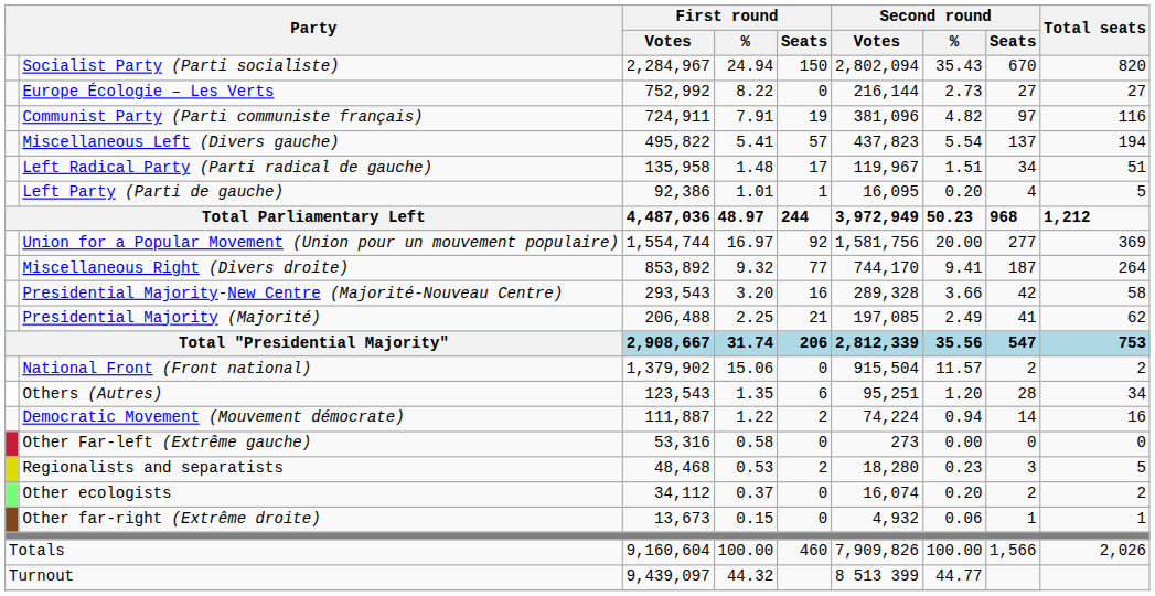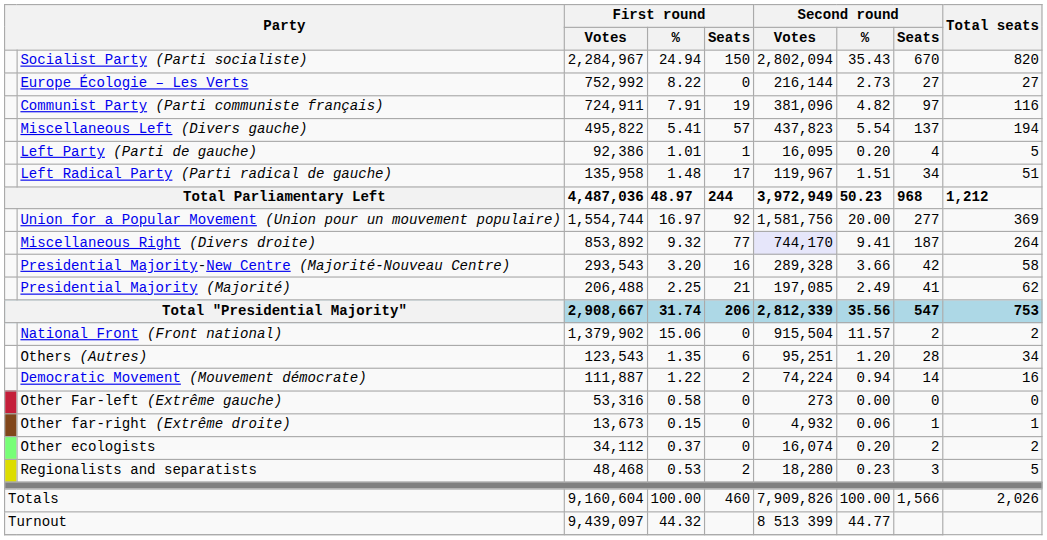rows swapped: Left Radical Party (Parti radical de gauche) <-> Left Party (Parti de gauche)
Miscellaneous Right (Divers droite) | Second round / Votes: no background -> lavender background
rows swapped: Regionalists and separatists <-> Other far-right (Extrême droite)
